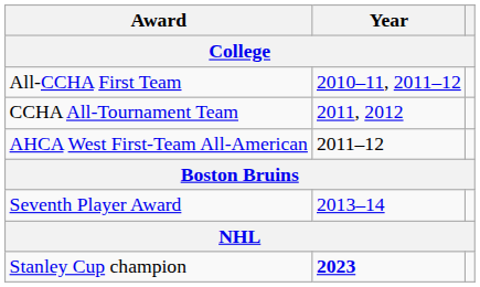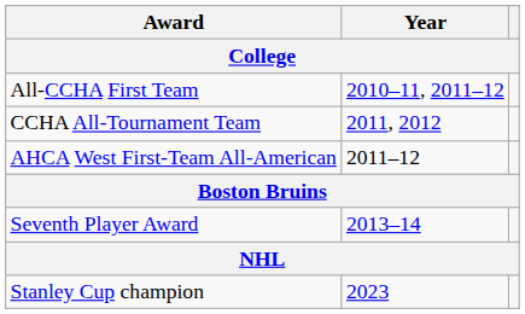Stanley Cup champion | Year: bold -> normal
